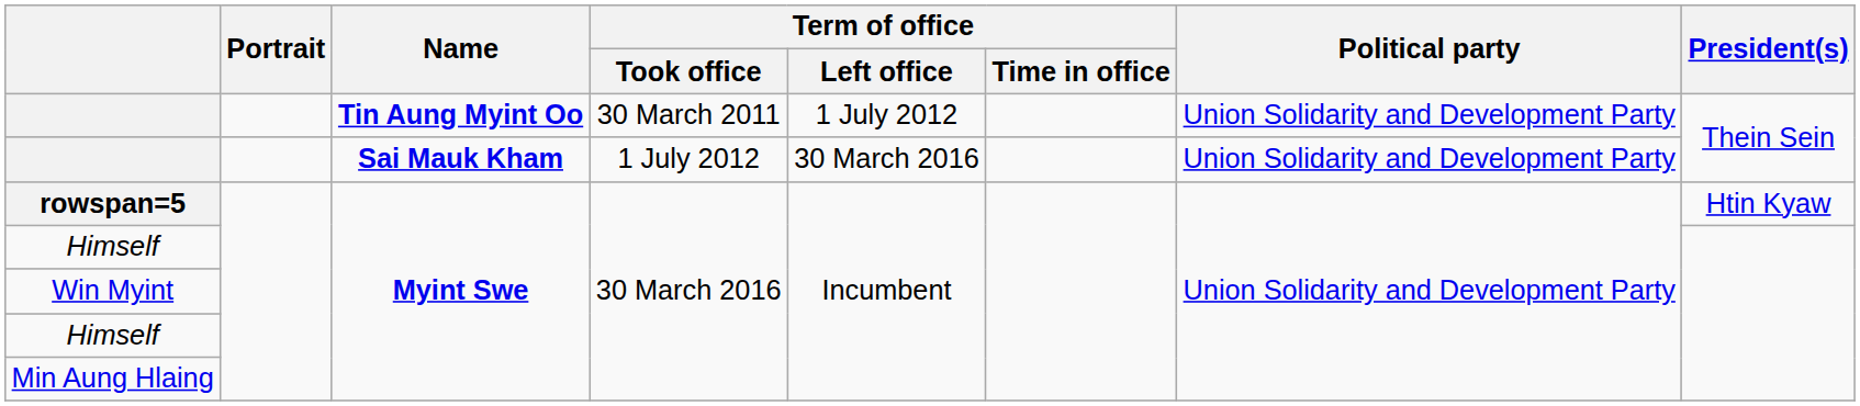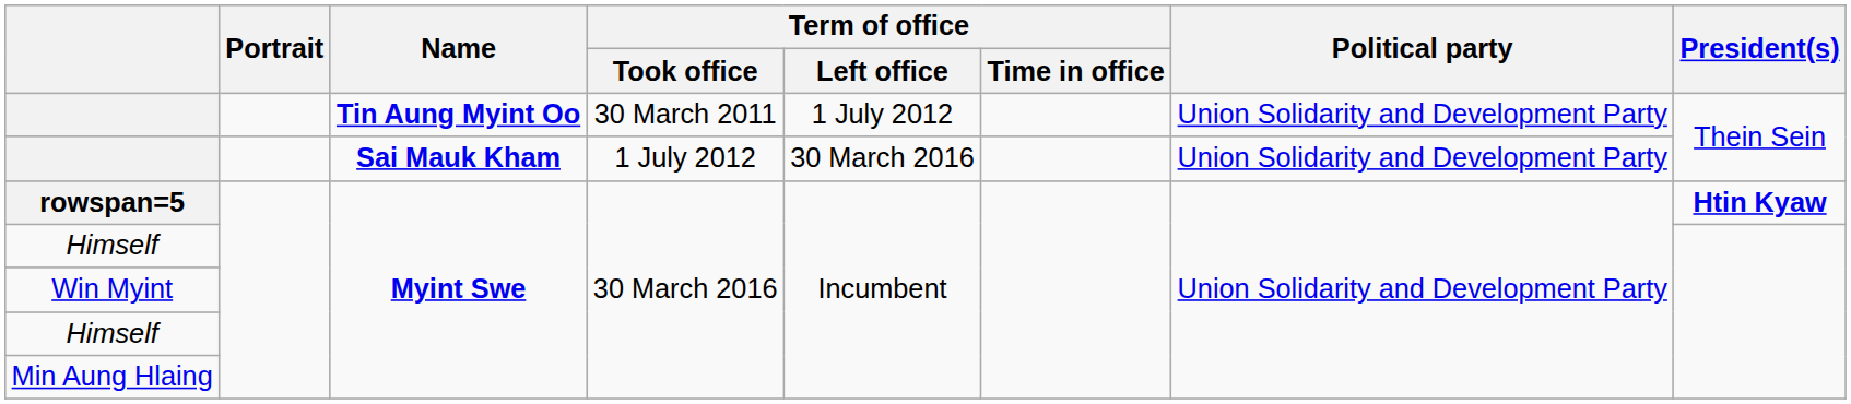rowspan=5 | President(s): normal -> bold
